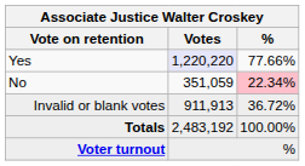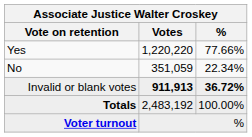Yes | Votes: lavender background -> no background
No | %: pink background -> no background
Invalid or blank votes | Votes: normal -> bold
Invalid or blank votes | %: normal -> bold
